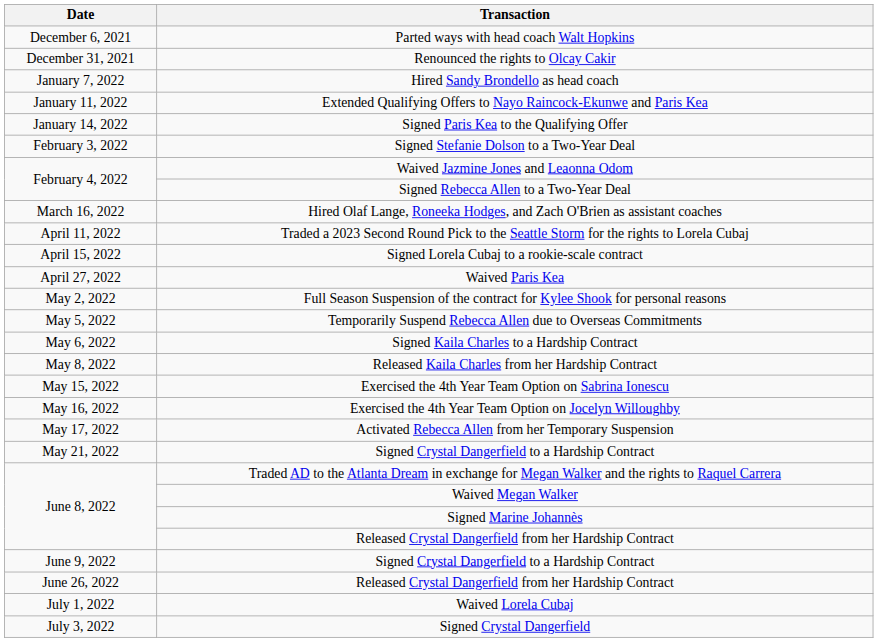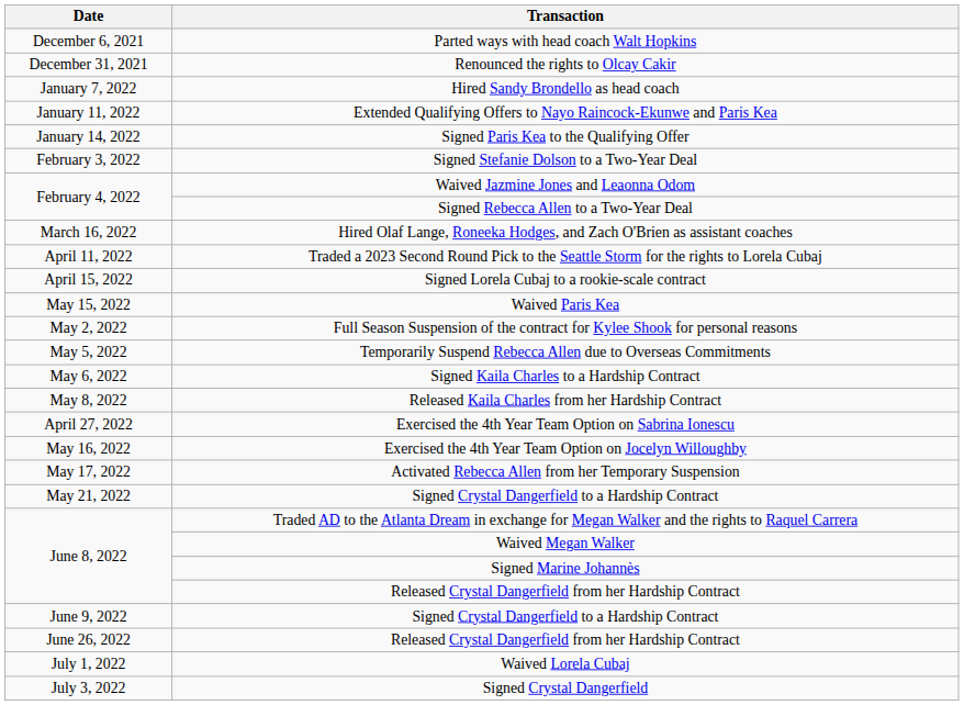row 13 | Date: April 27, 2022 -> May 15, 2022
row 18 | Date: May 15, 2022 -> April 27, 2022
